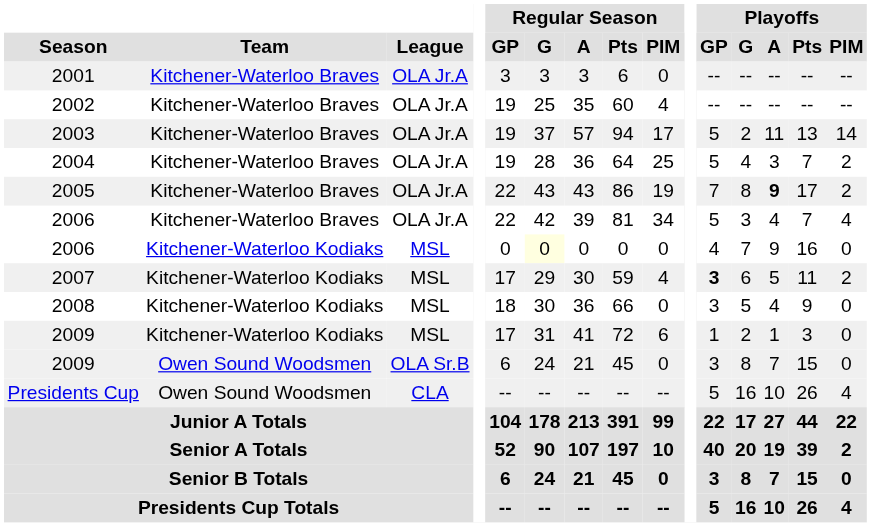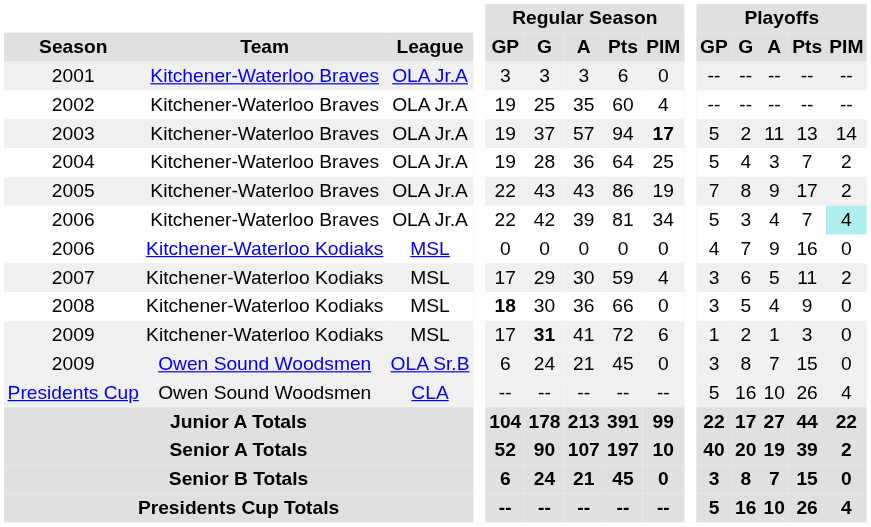2003 | Regular Season / PIM: normal -> bold
2005 | Playoffs / A: bold -> normal
2006 / OLA Jr.A | Playoffs / PIM: no background -> paleturquoise background
2006 / MSL | Regular Season / G: lightyellow background -> no background
2007 | Playoffs / GP: bold -> normal
2008 | Regular Season / GP: normal -> bold
2009 / MSL | Regular Season / G: normal -> bold
